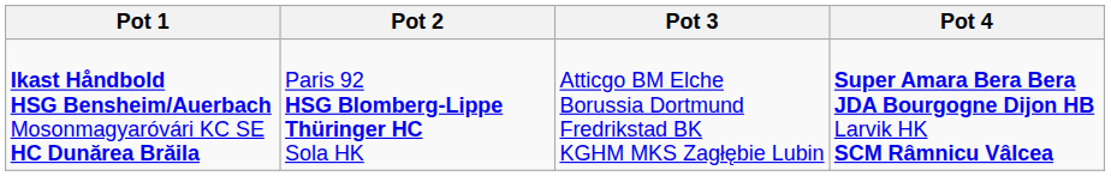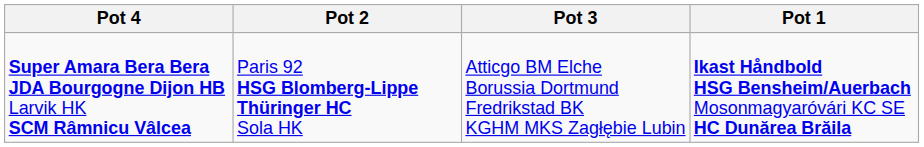columns swapped: Pot 1 <-> Pot 4
